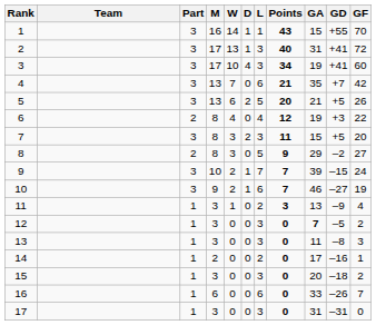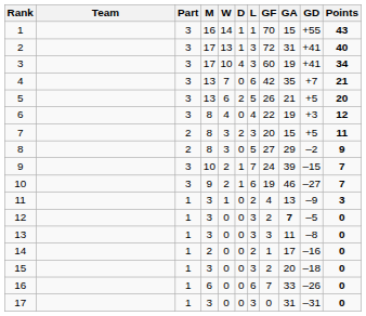columns swapped: GF <-> Points
row 7 | Part: 2 -> 3
row 8 | Part: 3 -> 2
